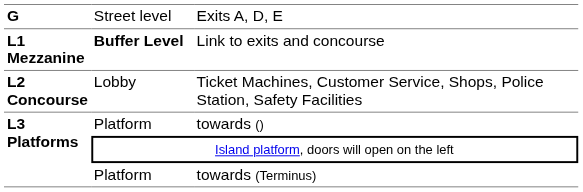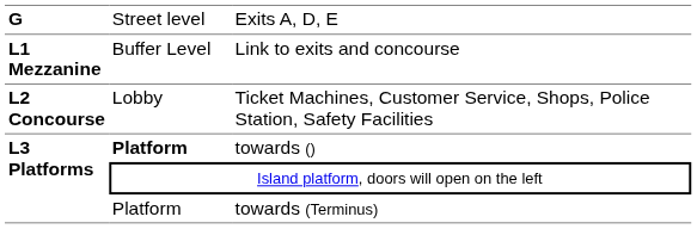Link to exits and concourse | column 2: bold -> normal
towards () | column 2: normal -> bold
